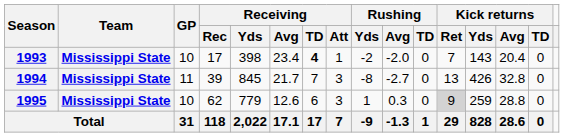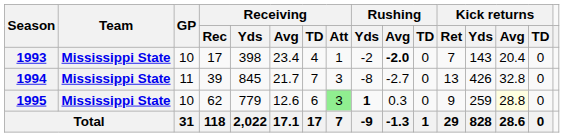1993 | Receiving / TD: bold -> normal
1993 | Rushing / Avg: normal -> bold
1995 | Receiving / Att: no background -> lightgreen background
1995 | Rushing / Yds: normal -> bold
1995 | Kick returns / Ret: lightgrey background -> no background
1995 | Kick returns / Avg: no background -> lightyellow background
